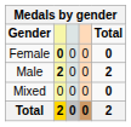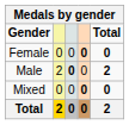Female | column 2: bold -> normal
Female | column 4: normal -> bold
Male | column 2: bold -> normal
Male | column 3: normal -> bold
Mixed | column 4: normal -> bold
